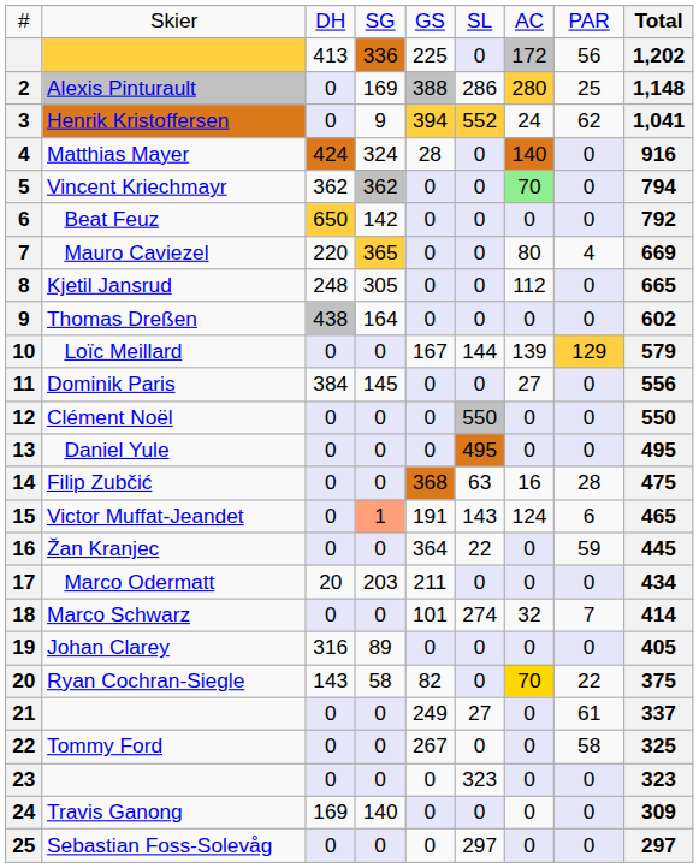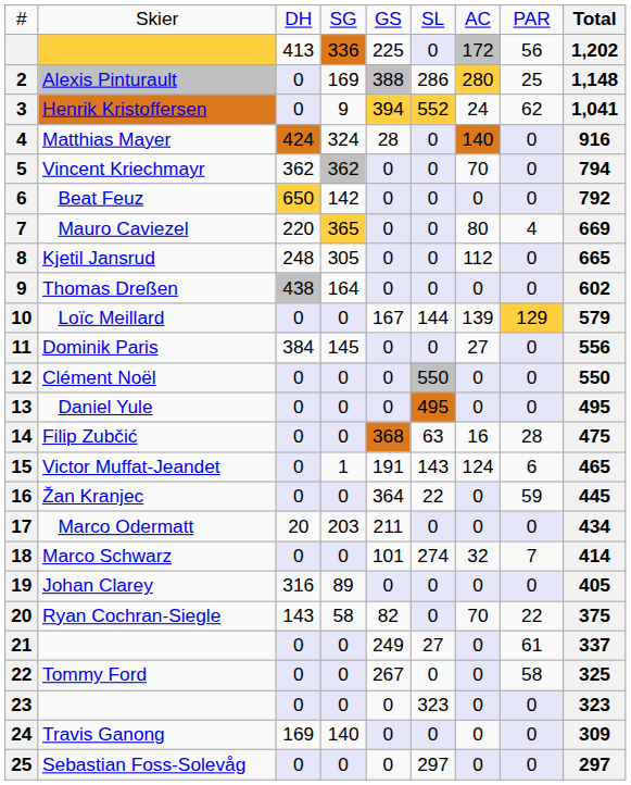Vincent Kriechmayr | column 7: lightgreen background -> no background
Victor Muffat-Jeandet | column 4: lightsalmon background -> no background
Ryan Cochran-Siegle | column 7: gold background -> no background
